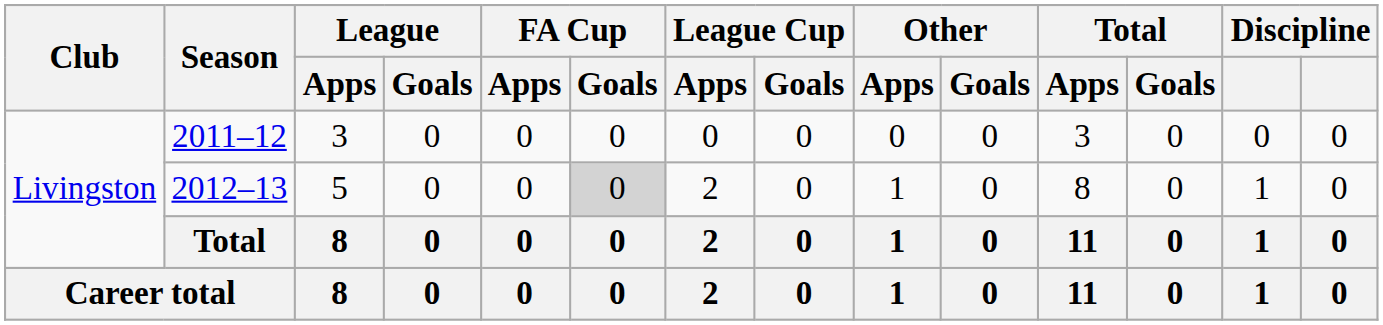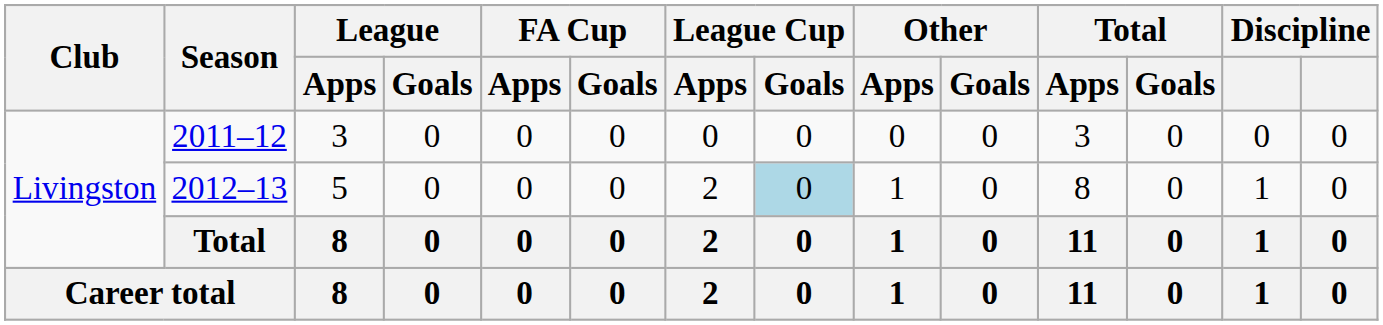2012–13 | FA Cup / Goals: lightgrey background -> no background
2012–13 | League Cup / Goals: no background -> lightblue background
